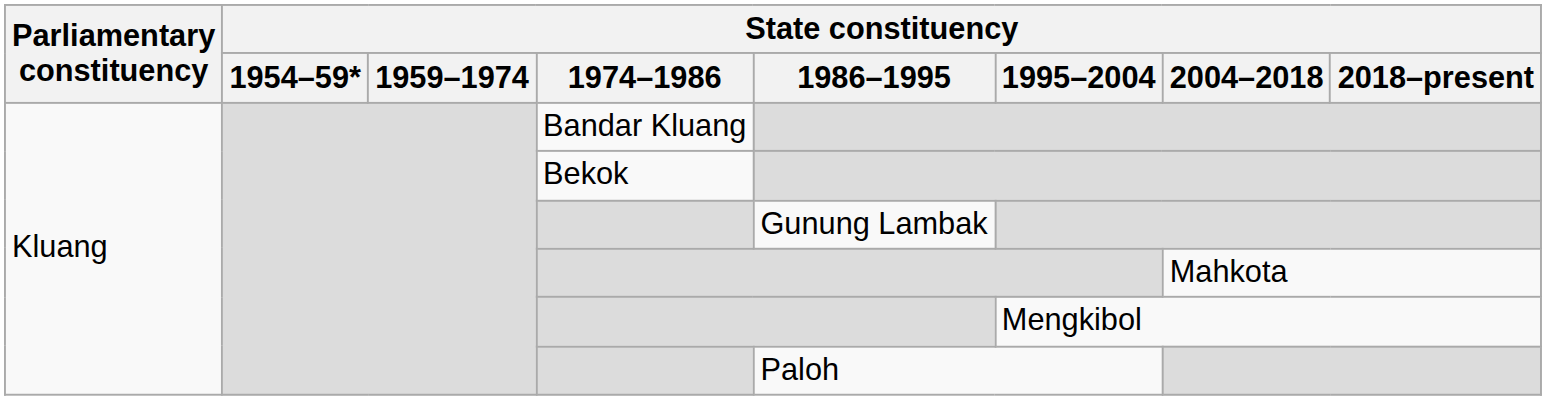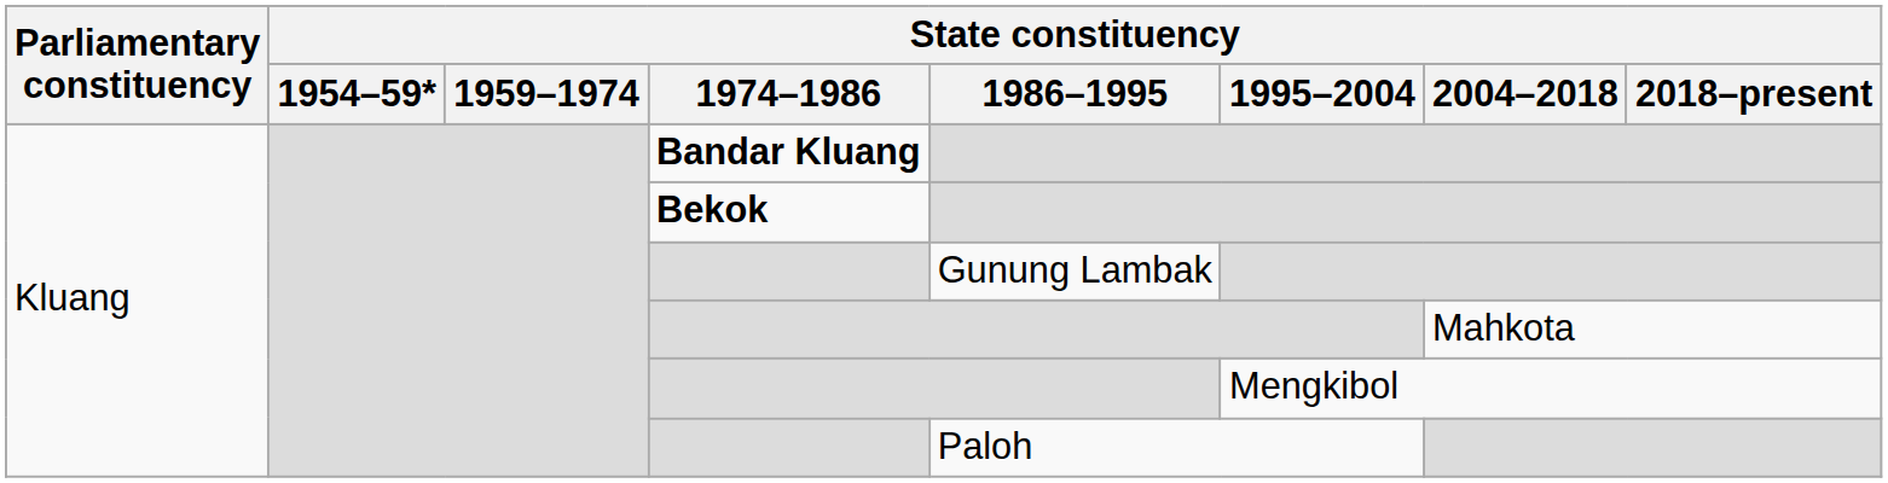Bandar Kluang | State constituency / 1974–1986: normal -> bold
Bekok | State constituency / 1974–1986: normal -> bold
